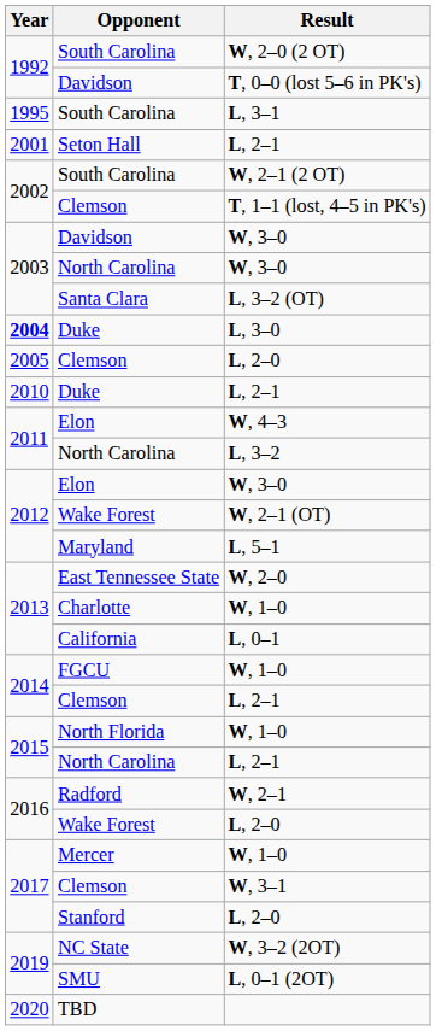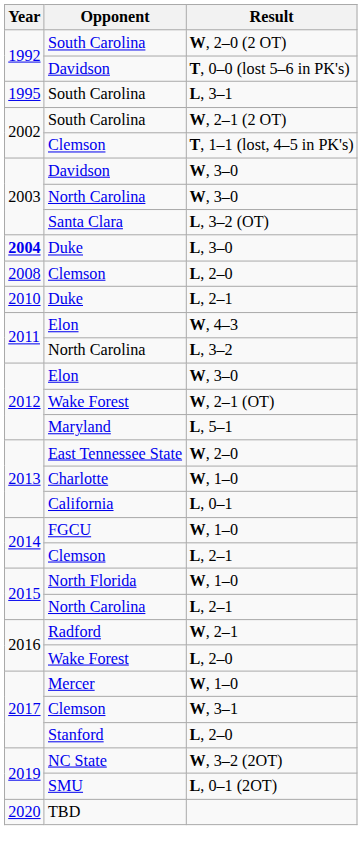- row: 2001 | Seton Hall | L, 2–1
Clemson / L, 2–0 | Year: 2005 -> 2008
